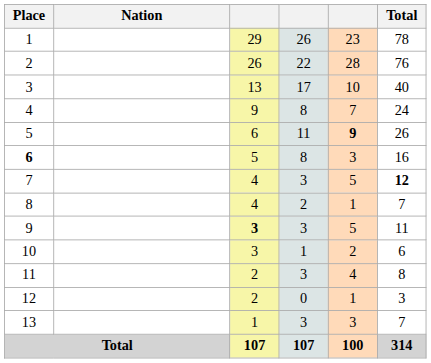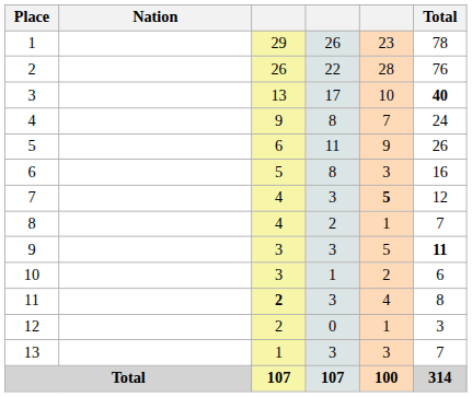row 4 | Total: normal -> bold
row 6 | column 5: bold -> normal
row 7 | Place: bold -> normal
row 8 | column 5: normal -> bold
row 8 | Total: bold -> normal
row 10 | column 3: bold -> normal
row 10 | Total: normal -> bold
row 12 | column 3: normal -> bold
